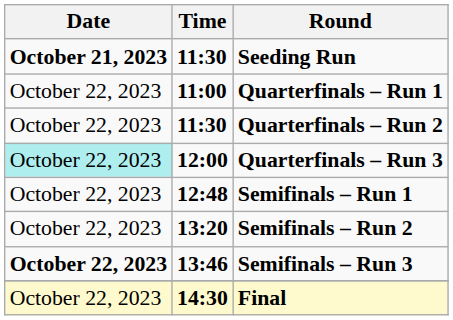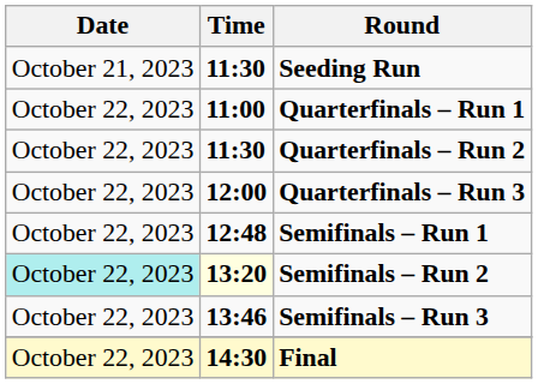Seeding Run | Date: bold -> normal
Quarterfinals – Run 3 | Date: paleturquoise background -> no background
Semifinals – Run 2 | Date: no background -> paleturquoise background
Semifinals – Run 2 | Time: no background -> lightyellow background
Semifinals – Run 3 | Date: bold -> normal
